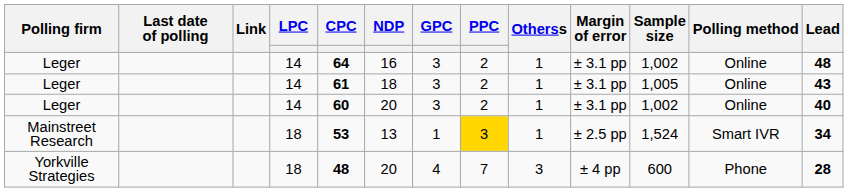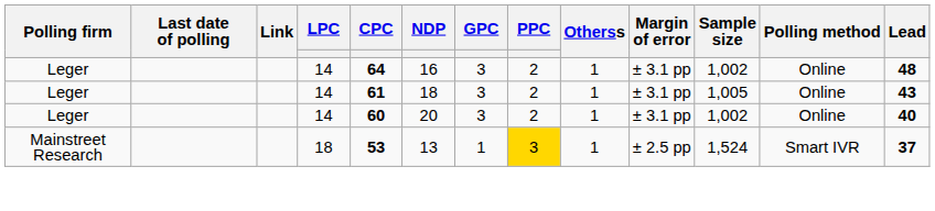Mainstreet Research | Lead: 34 -> 37
- row: Yorkville Strategies | 18 | 48 | 20 | 4 | 7 | 3 | ± 4 pp | 600 | Phone | 28
